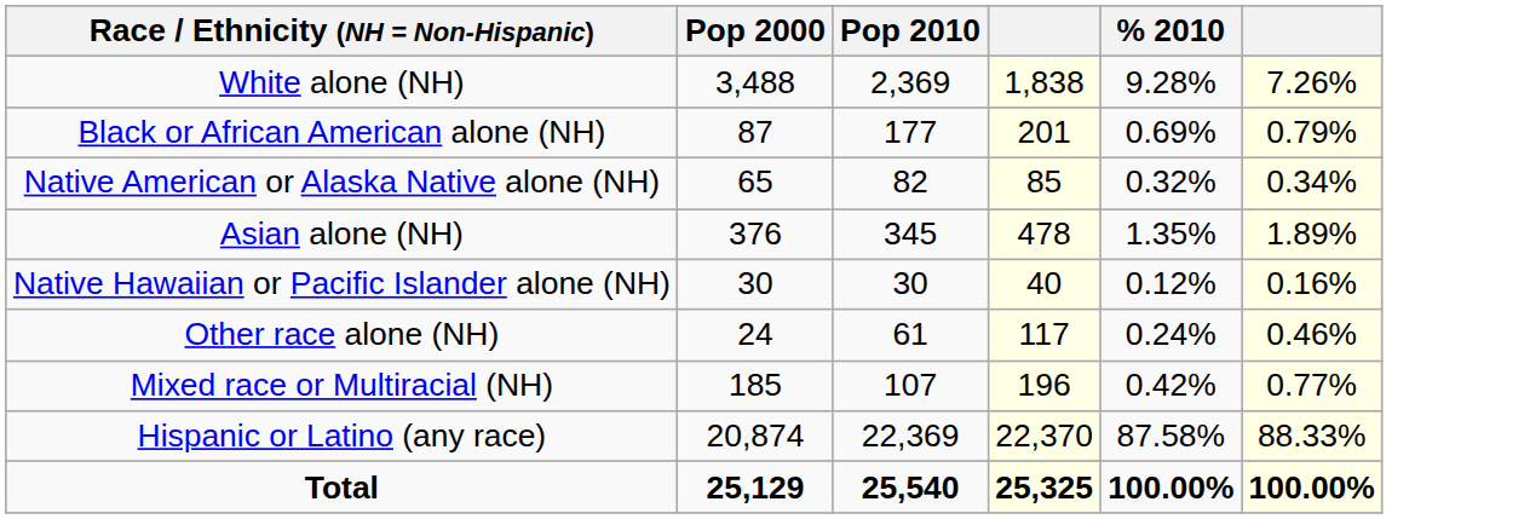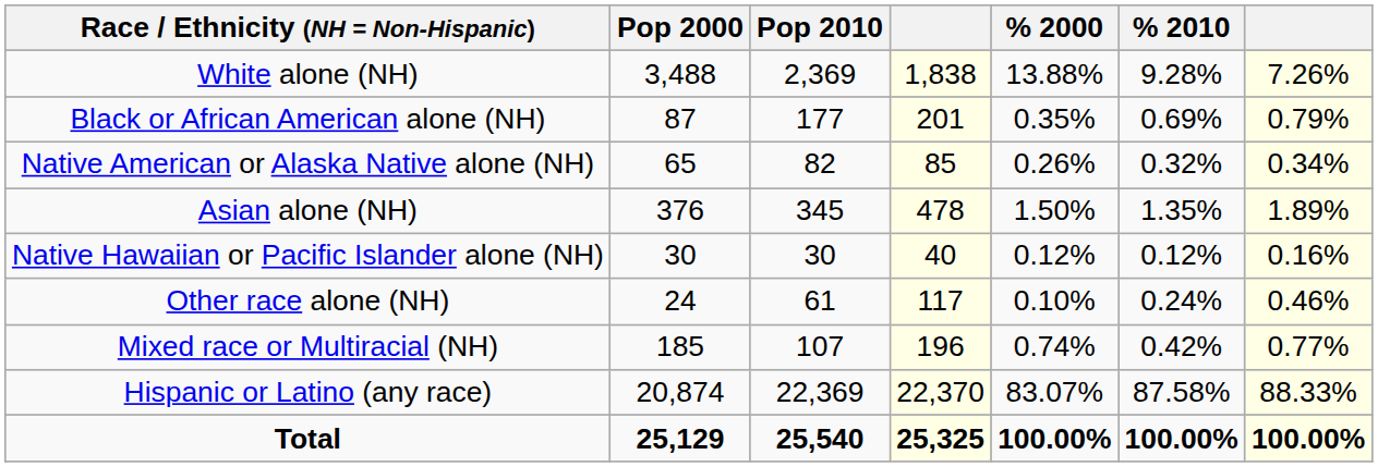+ column: % 2000 | 13.88% | 0.35% | 0.26% | 1.50% | 0.12% | 0.10% | 0.74% | 83.07% | 100.00%
